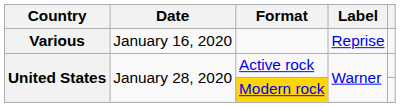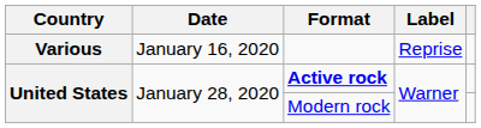Active rock | Format: normal -> bold
Modern rock | Format: gold background -> no background
